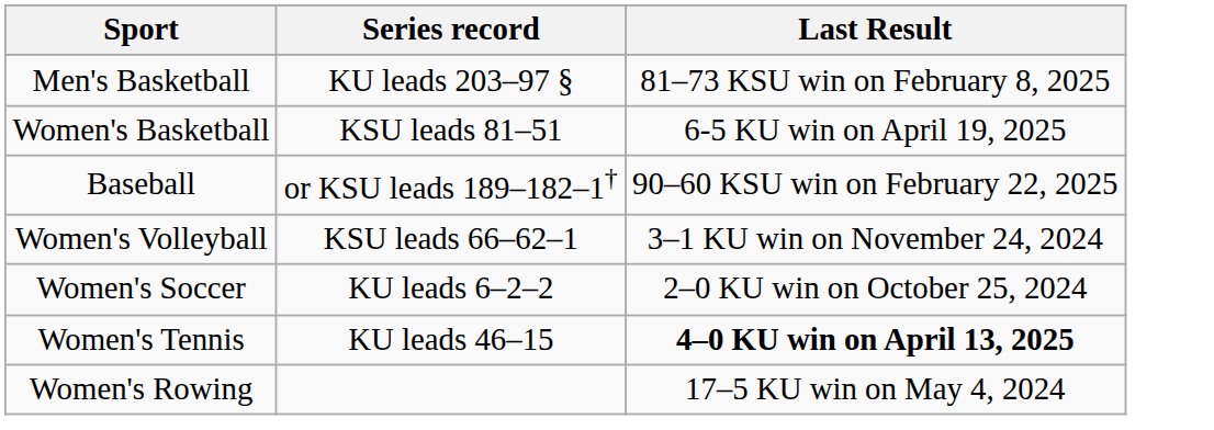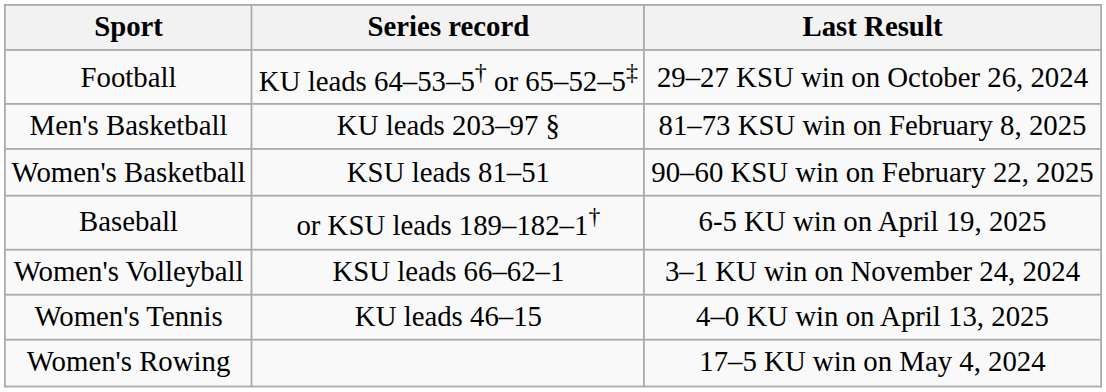+ row: Football | KU leads 64–53–5† or 65–52–5‡ | 29–27 KSU win on October 26, 2024
Women's Basketball | Last Result: 6-5 KU win on April 19, 2025 -> 90–60 KSU win on February 22, 2025
Baseball | Last Result: 90–60 KSU win on February 22, 2025 -> 6-5 KU win on April 19, 2025
- row: Women's Soccer | KU leads 6–2–2 | 2–0 KU win on October 25, 2024
Women's Tennis | Last Result: bold -> normal
